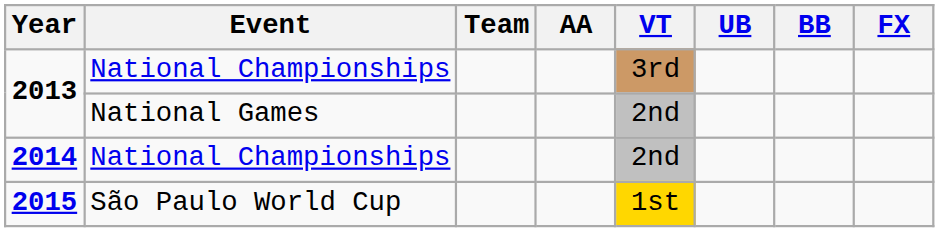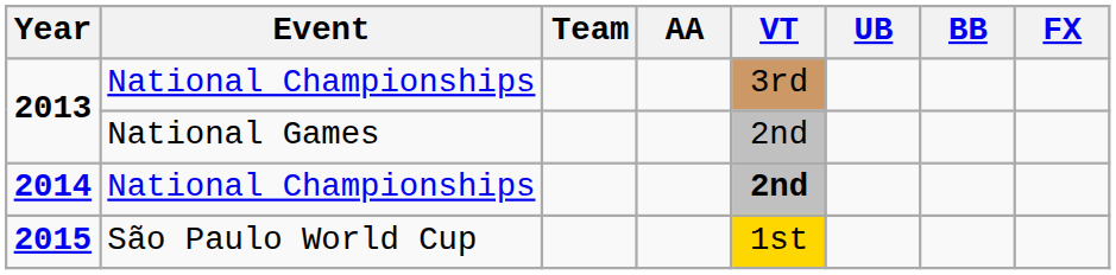2014 | VT: normal -> bold
